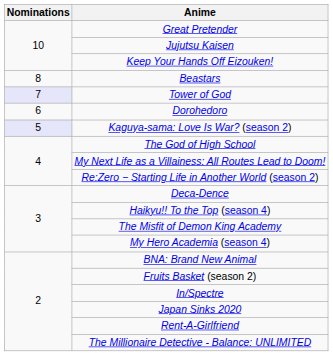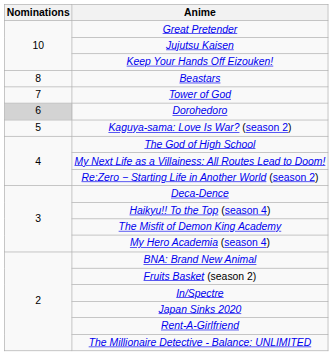Tower of God | Nominations: lavender background -> no background
Dorohedoro | Nominations: no background -> lightgrey background
Kaguya-sama: Love Is War? (season 2) | Nominations: lavender background -> no background
